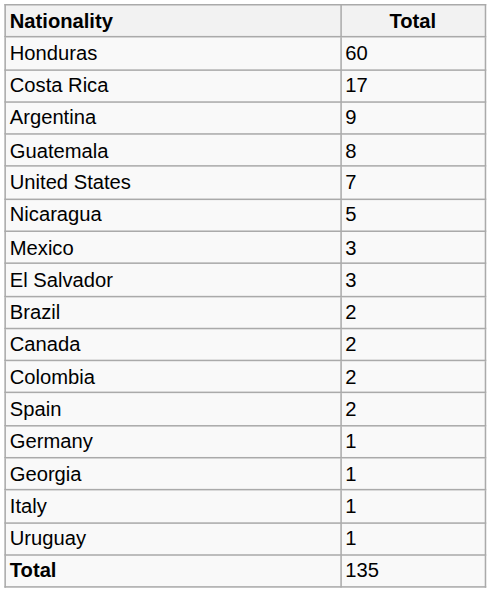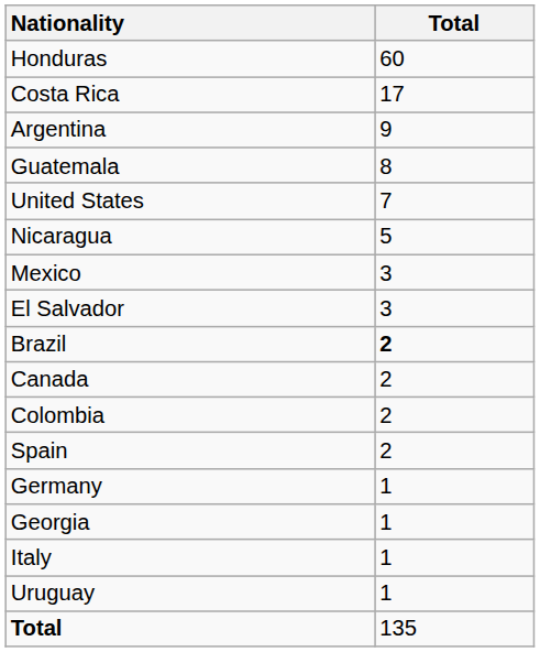Brazil | Total: normal -> bold
